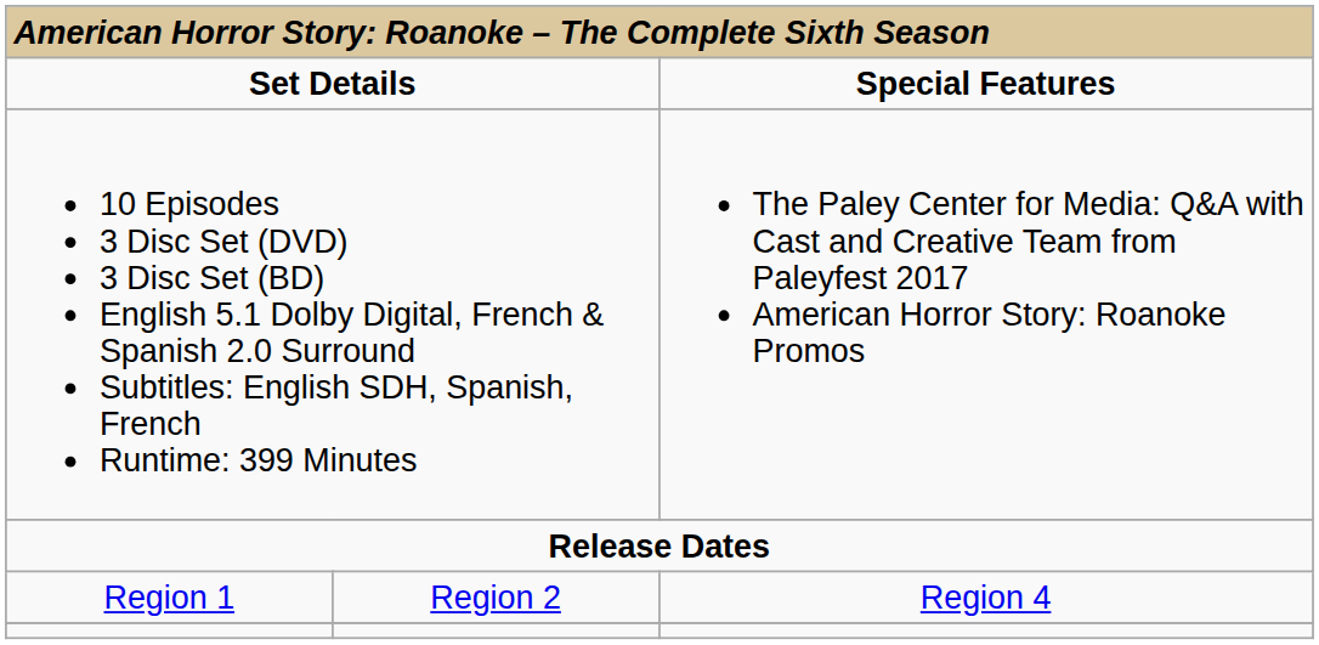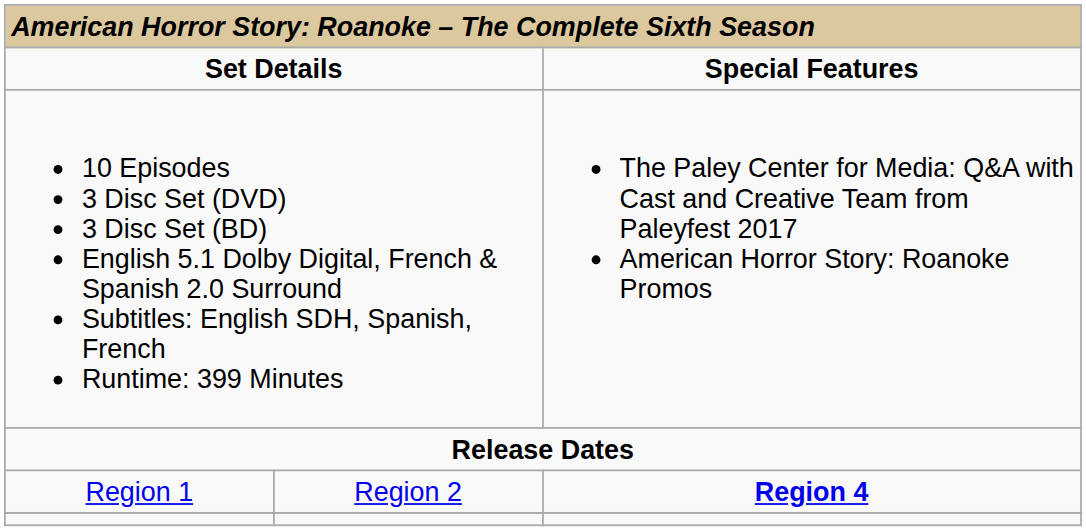Region 1 | column 3: normal -> bold
